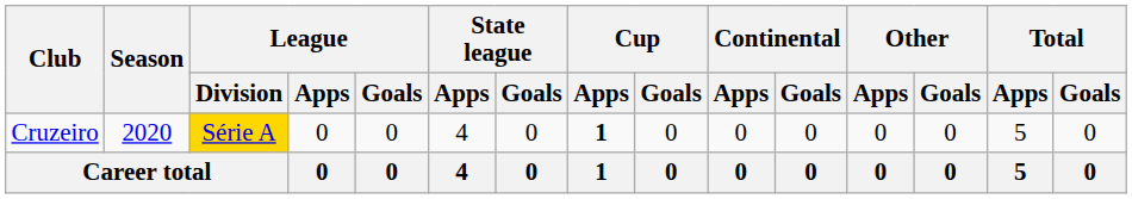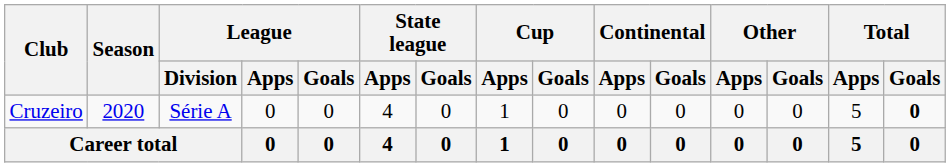Cruzeiro | League / Division: gold background -> no background
Cruzeiro | Cup / Apps: bold -> normal
Cruzeiro | Total / Goals: normal -> bold
